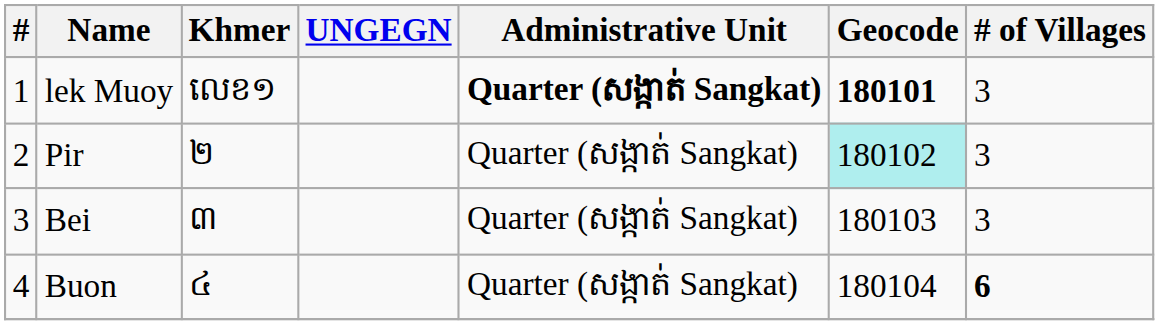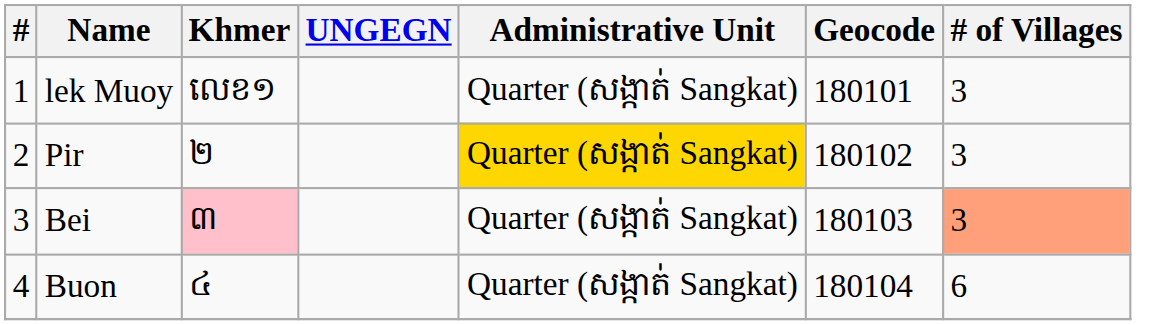lek Muoy | Administrative Unit: bold -> normal
lek Muoy | Geocode: bold -> normal
Pir | Administrative Unit: no background -> gold background
Pir | Geocode: paleturquoise background -> no background
Bei | Khmer: no background -> pink background
Bei | # of Villages: no background -> lightsalmon background
Buon | # of Villages: bold -> normal
